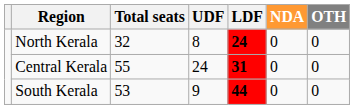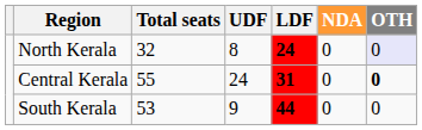North Kerala | OTH: no background -> lavender background
Central Kerala | OTH: normal -> bold
